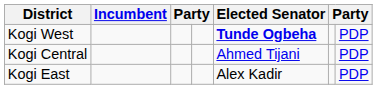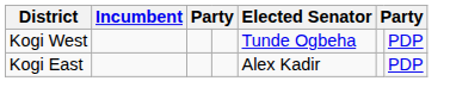Kogi West | Elected Senator: bold -> normal
- row: Kogi Central | Ahmed Tijani | PDP
